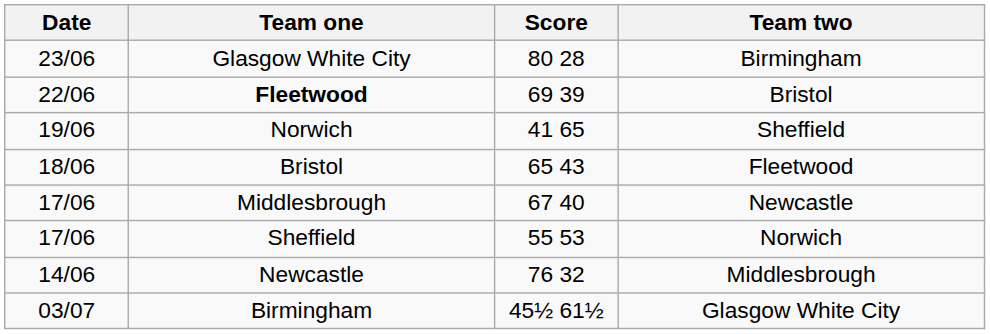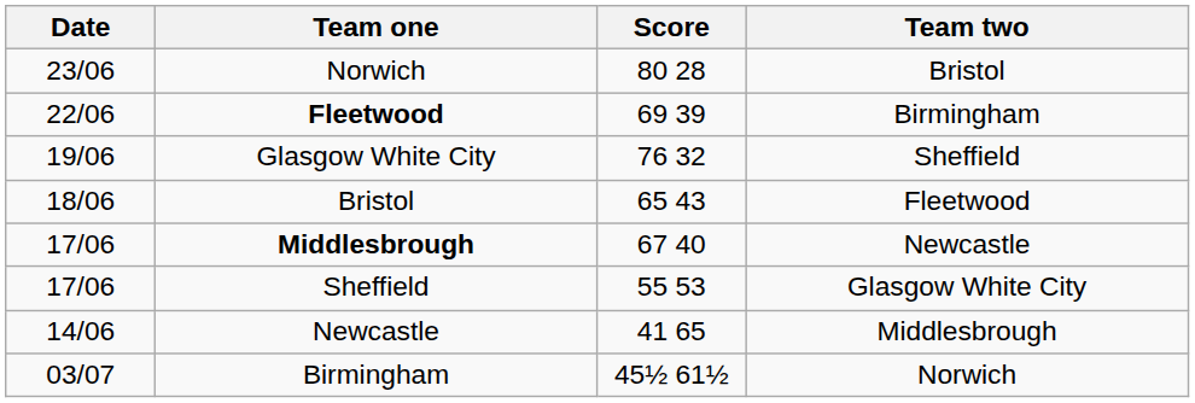row 2 | Team one: Glasgow White City -> Norwich
row 2 | Team two: Birmingham -> Bristol
row 3 | Team two: Bristol -> Birmingham
row 4 | Team one: Norwich -> Glasgow White City
row 4 | Score: 41 65 -> 76 32
row 6 | Team one: normal -> bold
row 7 | Team two: Norwich -> Glasgow White City
row 8 | Score: 76 32 -> 41 65
row 9 | Team two: Glasgow White City -> Norwich
